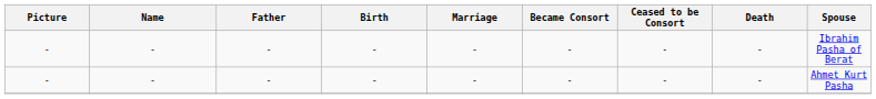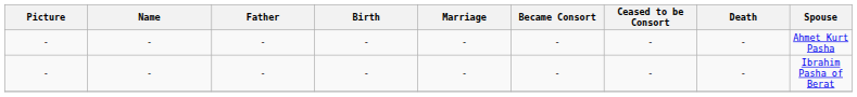row 2 | Spouse: Ibrahim Pasha of Berat -> Ahmet Kurt Pasha
row 3 | Spouse: Ahmet Kurt Pasha -> Ibrahim Pasha of Berat
